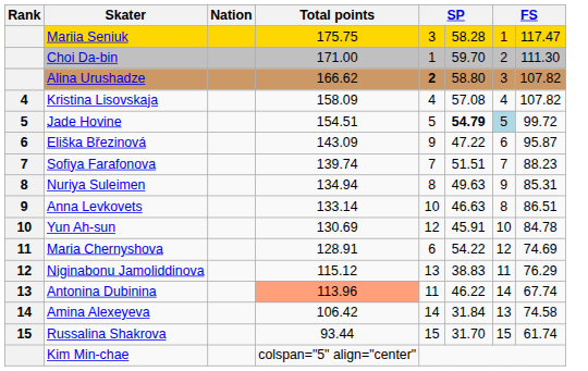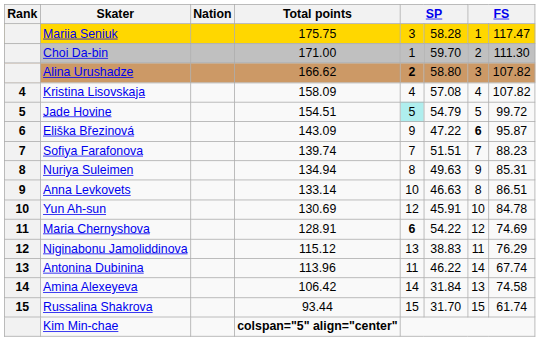Jade Hovine | column 5: no background -> paleturquoise background
Jade Hovine | column 6: bold -> normal
Jade Hovine | column 7: lightblue background -> no background
Eliška Březinová | column 7: normal -> bold
Maria Chernyshova | column 5: normal -> bold
Antonina Dubinina | Total points: lightsalmon background -> no background
Kim Min-chae | Total points: normal -> bold
